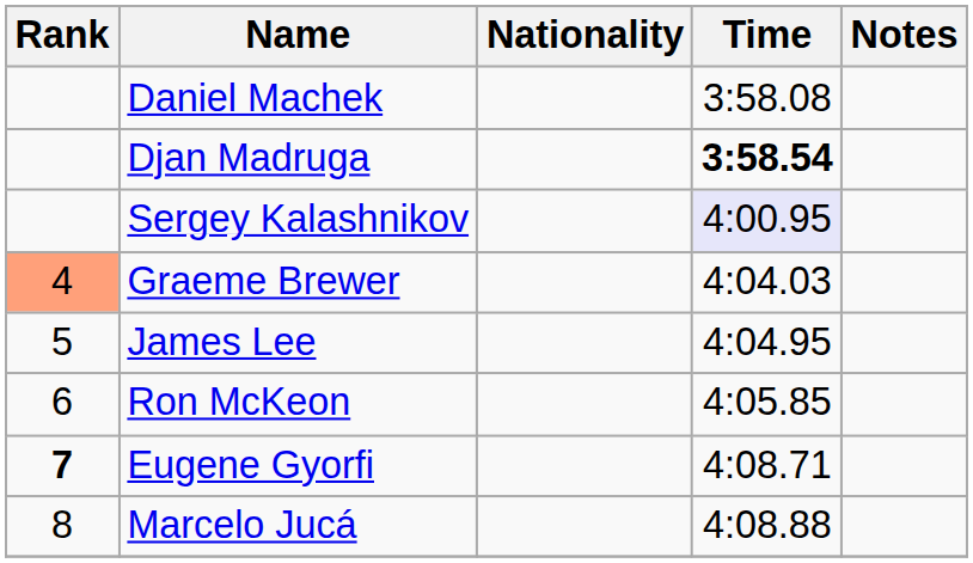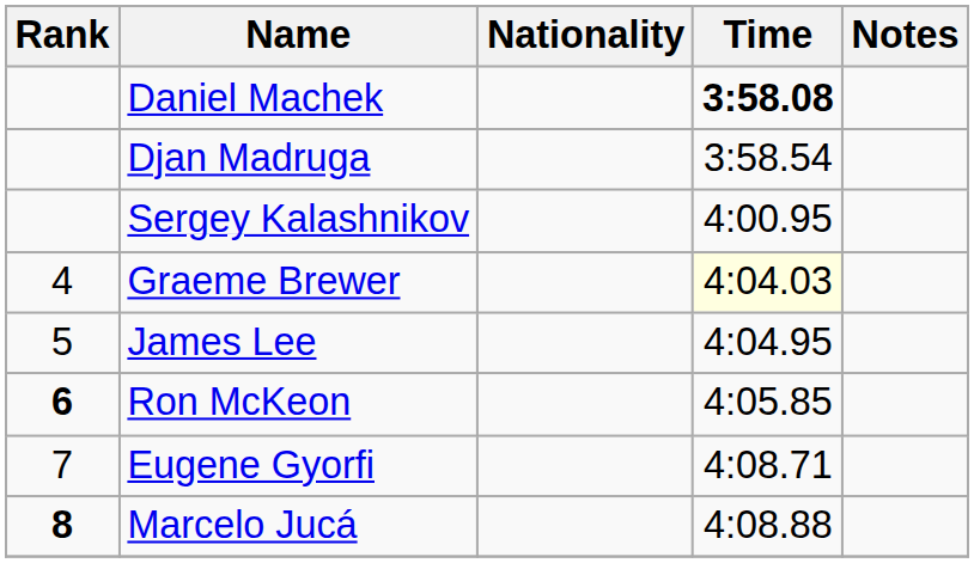Daniel Machek | Time: normal -> bold
Djan Madruga | Time: bold -> normal
Sergey Kalashnikov | Time: lavender background -> no background
Graeme Brewer | Rank: lightsalmon background -> no background
Graeme Brewer | Time: no background -> lightyellow background
Ron McKeon | Rank: normal -> bold
Eugene Gyorfi | Rank: bold -> normal
Marcelo Jucá | Rank: normal -> bold
